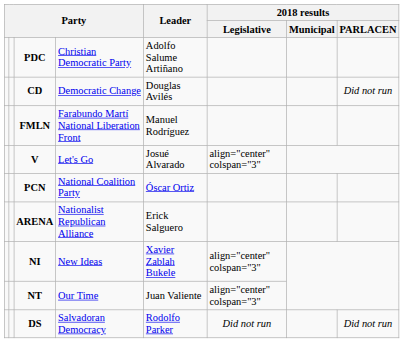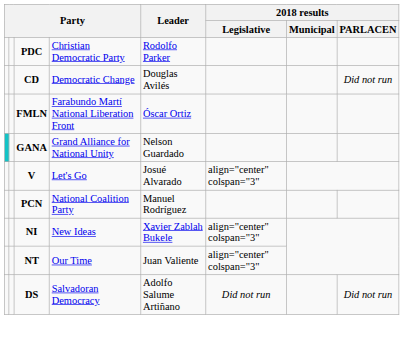PDC | Leader: Adolfo Salume Artiñano -> Rodolfo Parker
FMLN | Leader: Manuel Rodríguez -> Óscar Ortiz
+ row: GANA | Grand Alliance for National Unity | Nelson Guardado
PCN | Leader: Óscar Ortiz -> Manuel Rodríguez
- row: ARENA | Nationalist Republican Alliance | Erick Salguero
DS | Leader: Rodolfo Parker -> Adolfo Salume Artiñano
